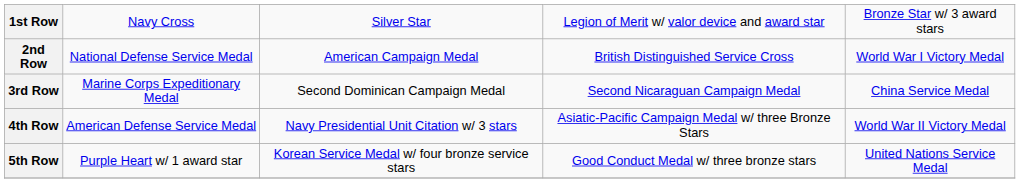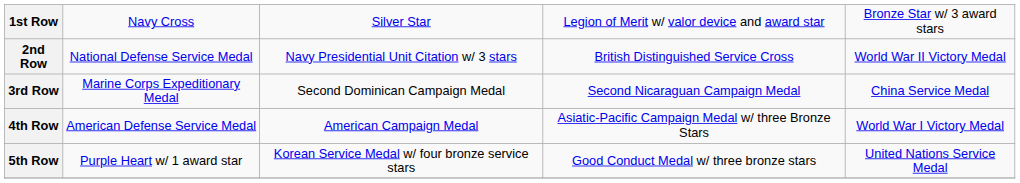2nd Row | column 3: American Campaign Medal -> Navy Presidential Unit Citation w/ 3 stars
2nd Row | column 5: World War I Victory Medal -> World War II Victory Medal
4th Row | column 3: Navy Presidential Unit Citation w/ 3 stars -> American Campaign Medal
4th Row | column 5: World War II Victory Medal -> World War I Victory Medal
